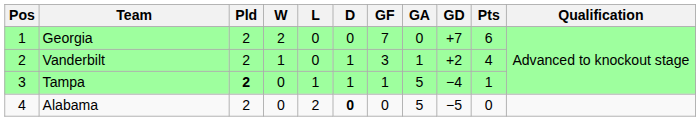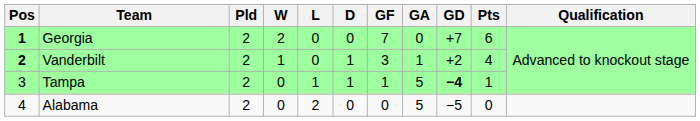Georgia | Pos: normal -> bold
Vanderbilt | Pos: normal -> bold
Tampa | Pld: bold -> normal
Tampa | GD: normal -> bold
Alabama | D: bold -> normal
